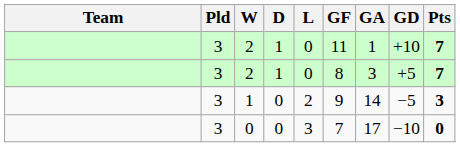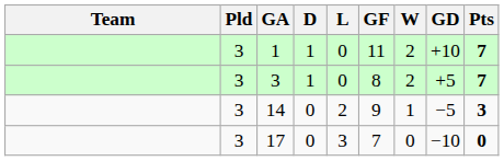columns swapped: W <-> GA
